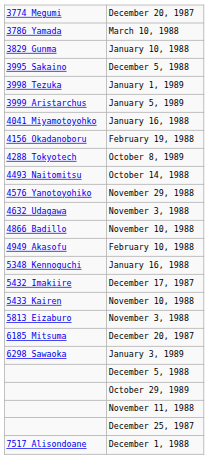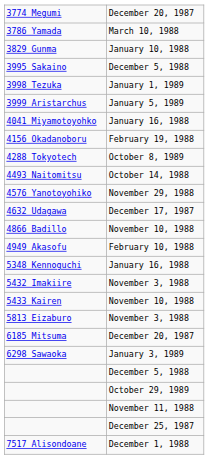row 12 | column 2: November 3, 1988 -> December 17, 1987
row 16 | column 2: December 17, 1987 -> November 3, 1988
